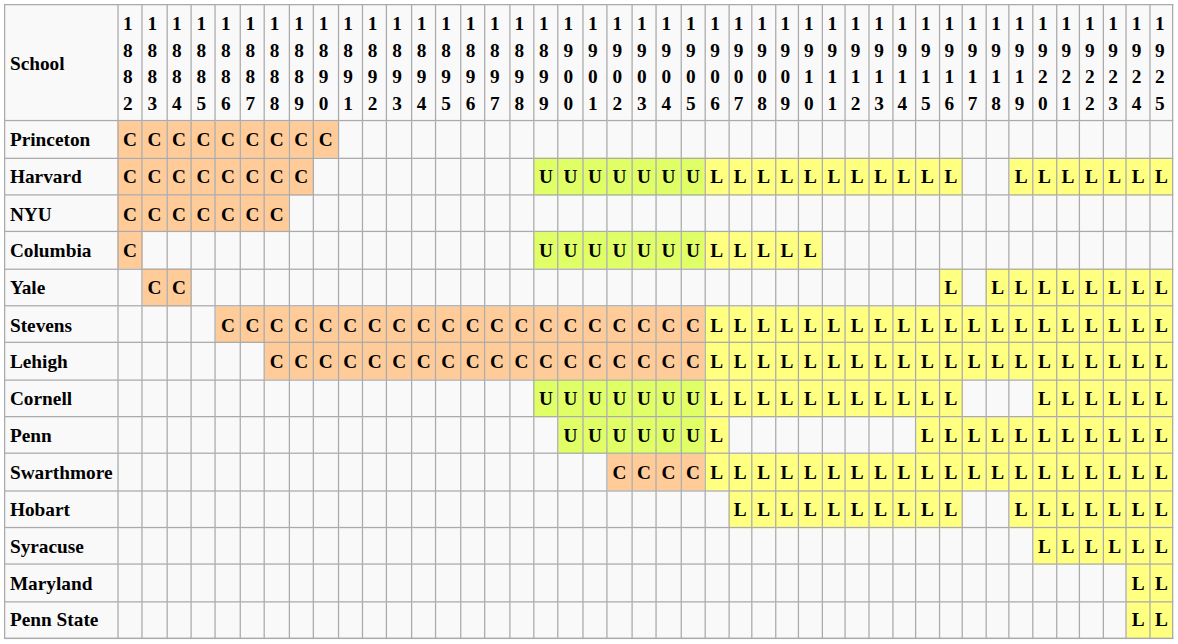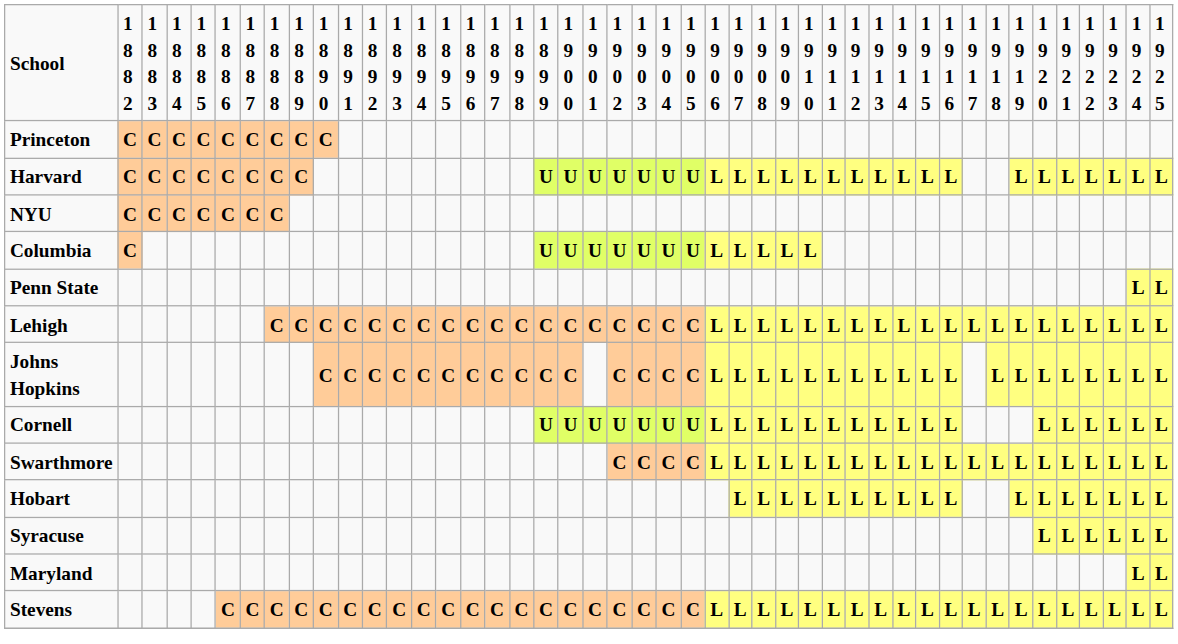- row: Yale | C | C | L | L | L | L | L | L | L | L | L
rows swapped: Stevens <-> Penn State
+ row: Johns Hopkins | C | C | C | C | C | C | C | C | C | C | C | C | C | C | C | L | L | L | L | L | L | L | L | L | L | L | L | L | L | L | L | L | L | L
- row: Penn | U | U | U | U | U | U | L | L | L | L | L | L | L | L | L | L | L | L
